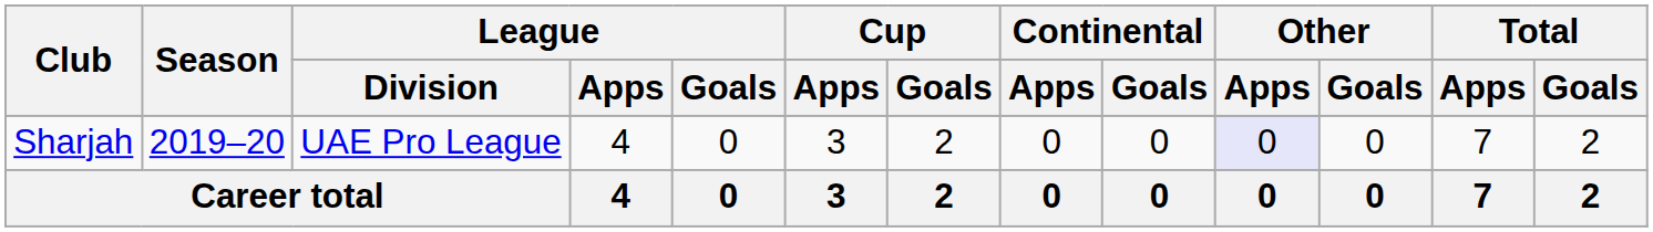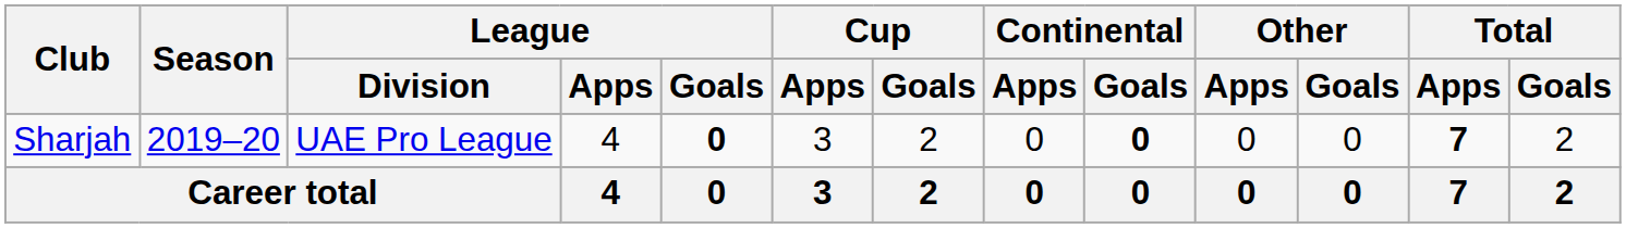Sharjah | League / Goals: normal -> bold
Sharjah | Continental / Goals: normal -> bold
Sharjah | Other / Apps: lavender background -> no background
Sharjah | Total / Apps: normal -> bold
